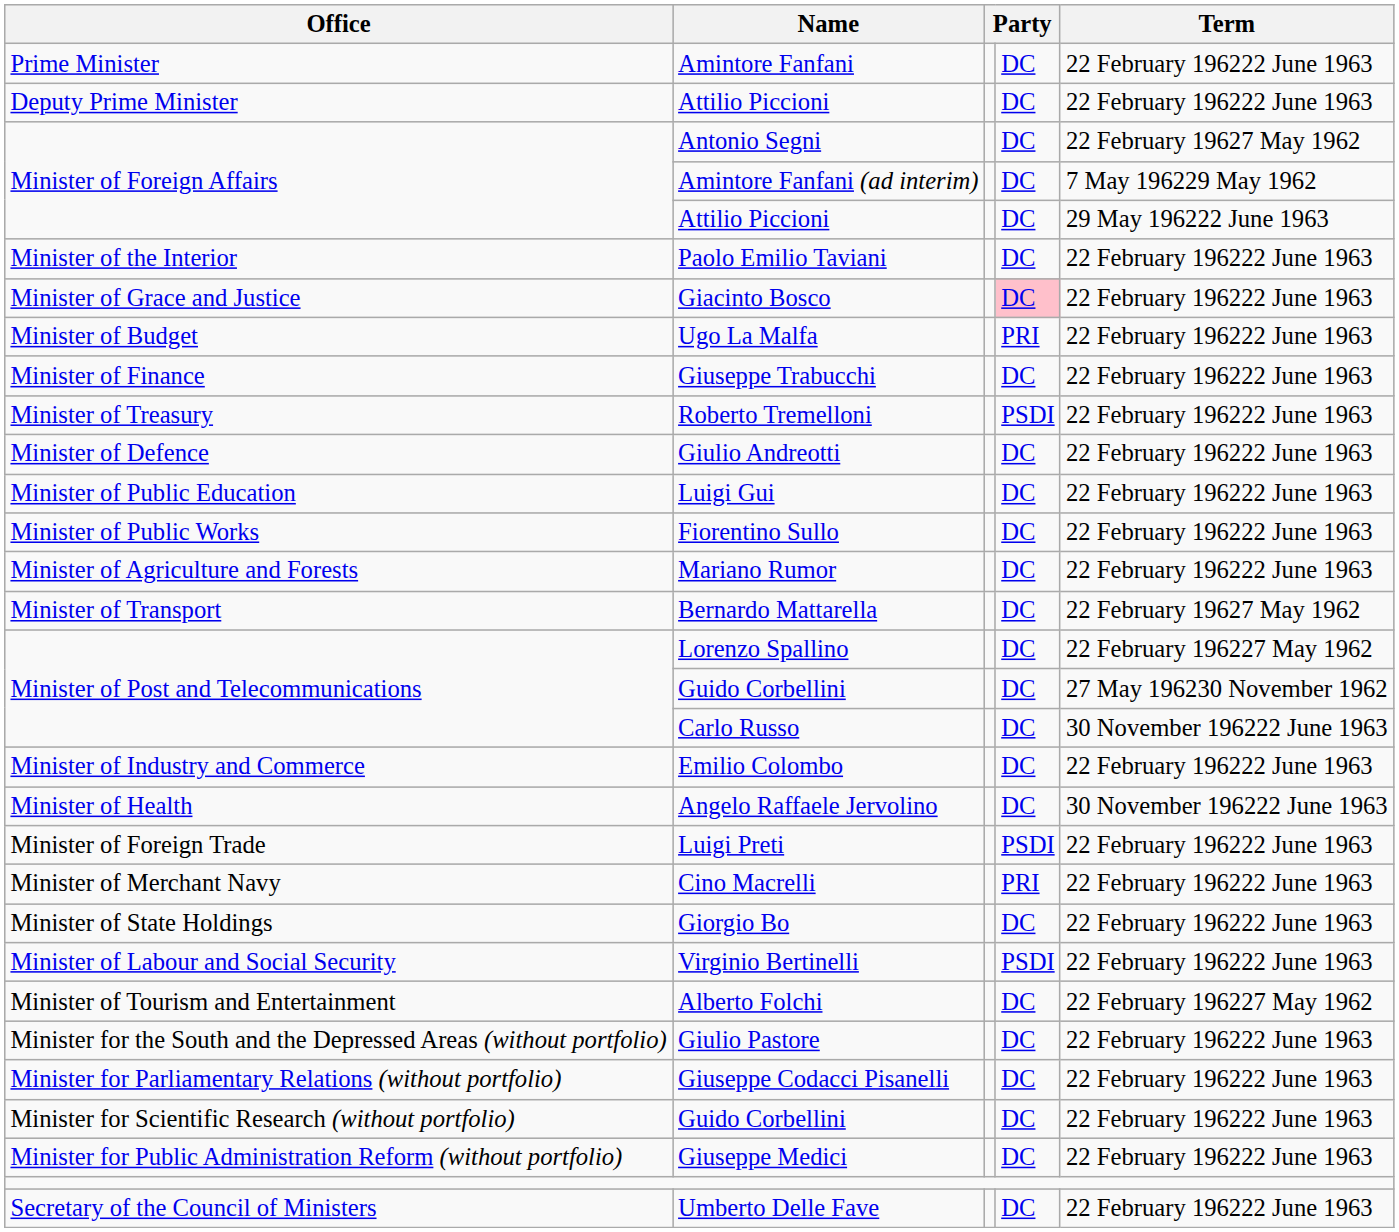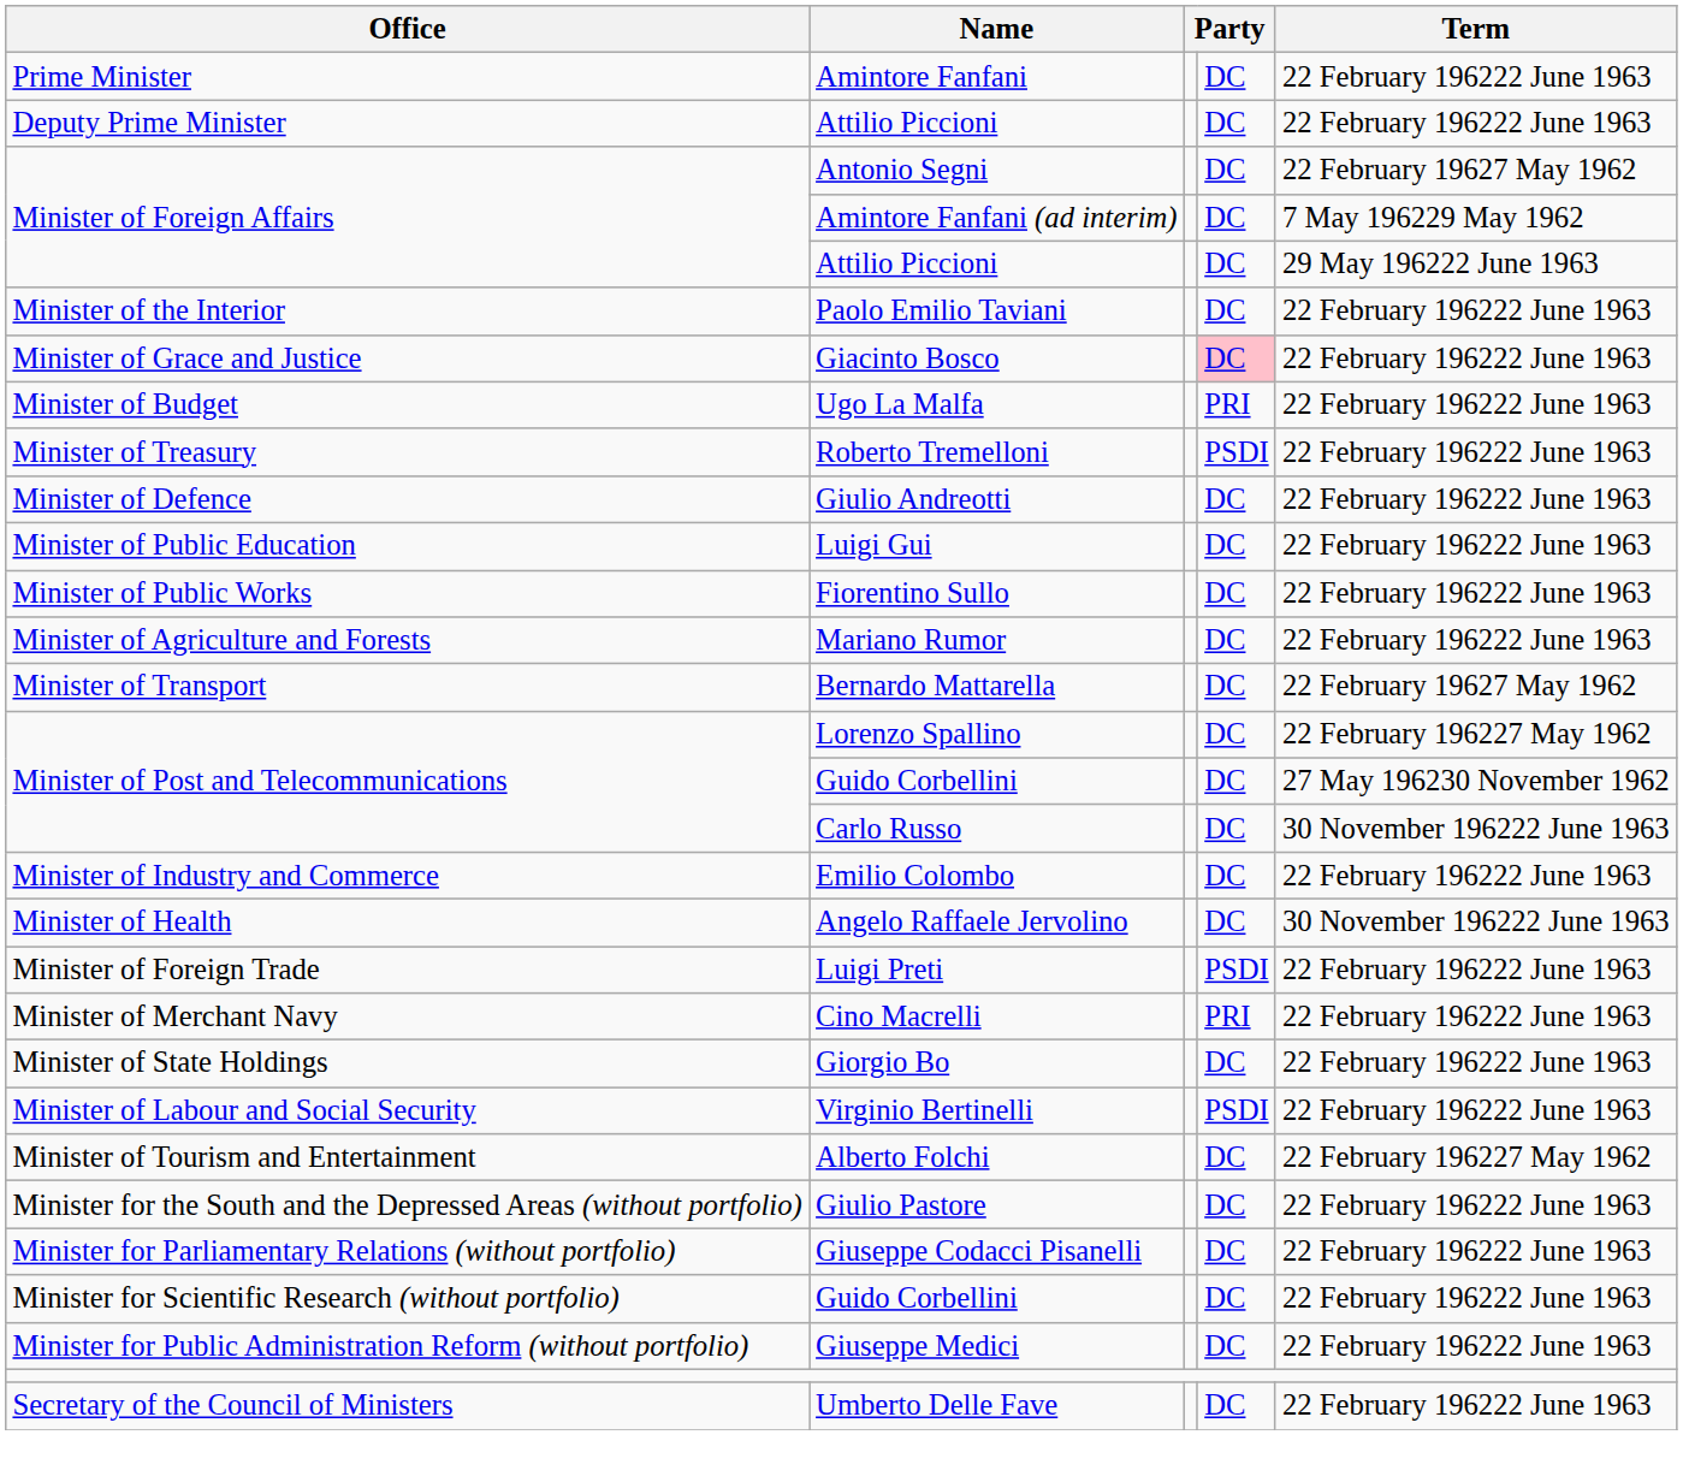- row: Minister of Finance | Giuseppe Trabucchi | DC | 22 February 196222 June 1963
